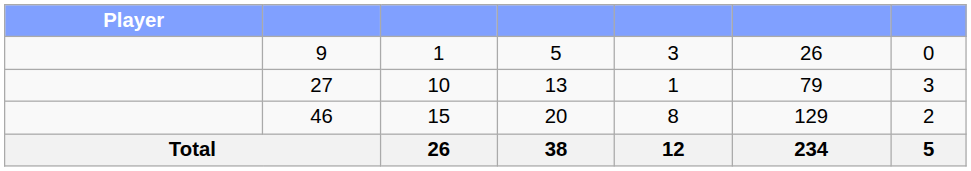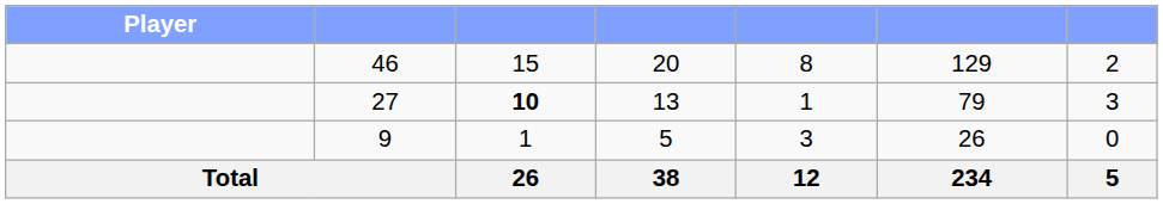rows swapped: 46 <-> 9
27 | column 3: normal -> bold
